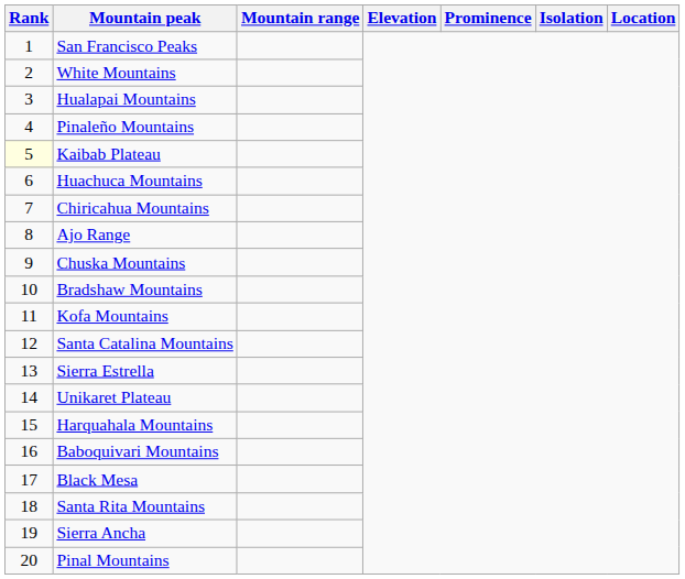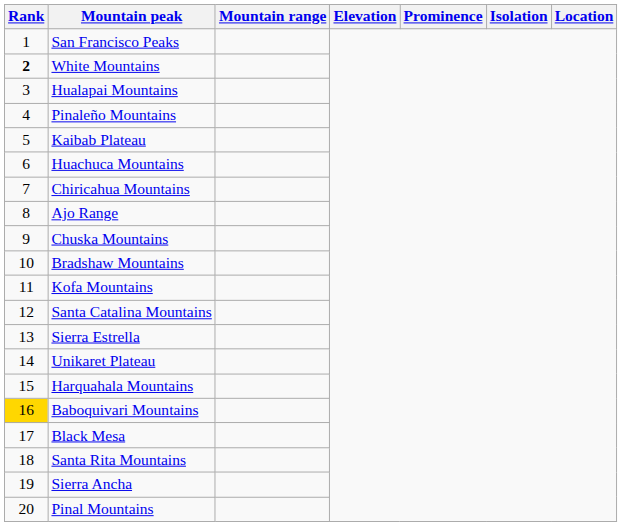White Mountains | Rank: normal -> bold
Kaibab Plateau | Rank: lightyellow background -> no background
Baboquivari Mountains | Rank: no background -> gold background
